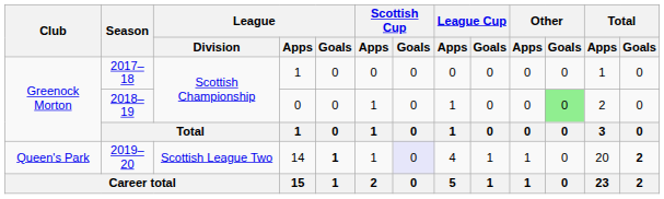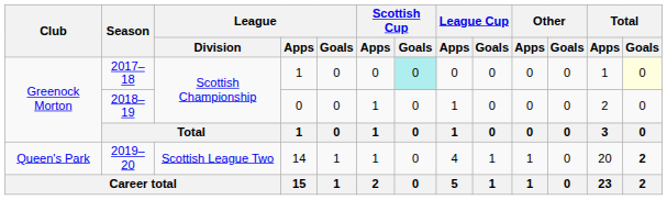2017–18 | Scottish Cup / Goals: no background -> paleturquoise background
2017–18 | Total / Goals: no background -> lightyellow background
2018–19 | Other / Goals: lightgreen background -> no background
2019–20 | League / Goals: bold -> normal
2019–20 | Scottish Cup / Goals: lavender background -> no background
